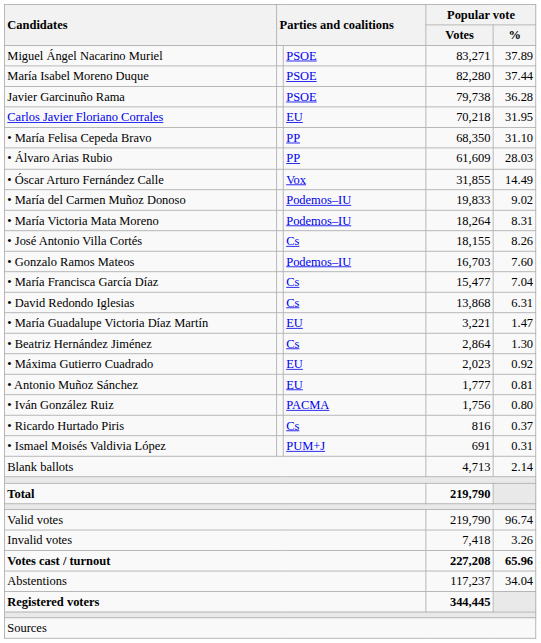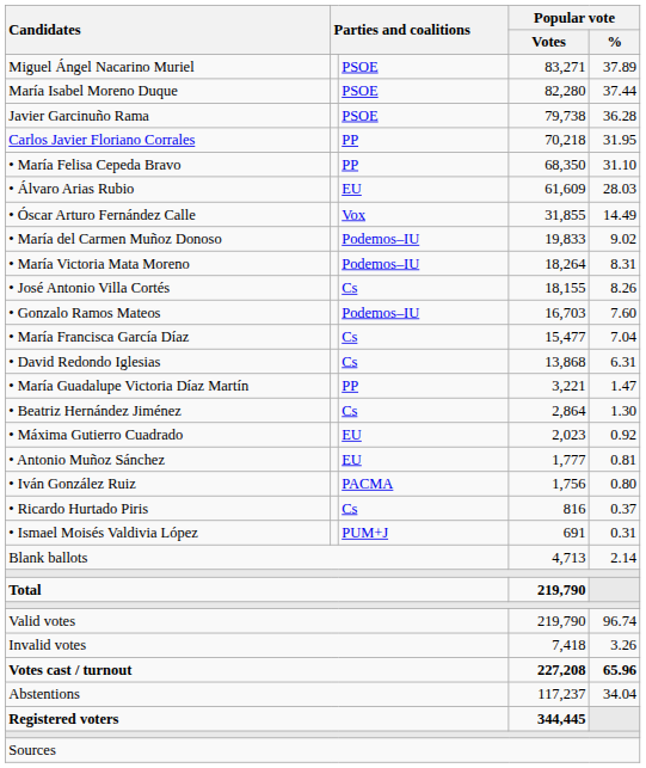Carlos Javier Floriano Corrales | column 3: EU -> PP
• Álvaro Arias Rubio | column 3: PP -> EU
• María Guadalupe Victoria Díaz Martín | column 3: EU -> PP
